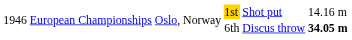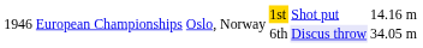row 2 | column 5: no background -> lavender background
row 2 | column 6: bold -> normal
